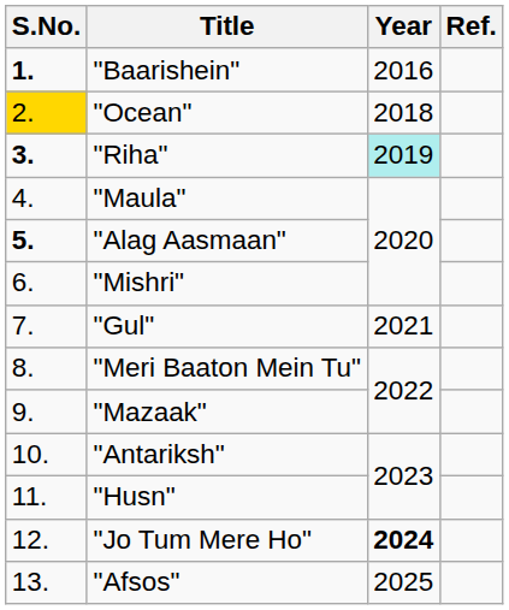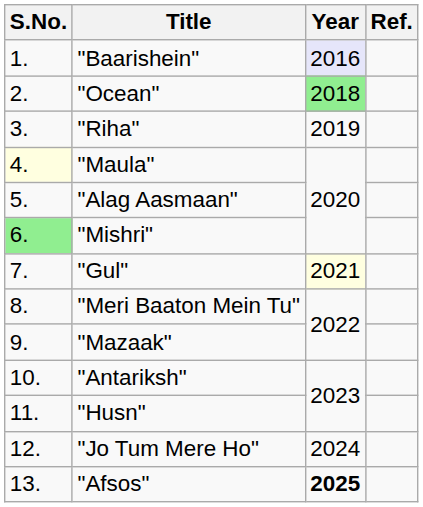"Baarishein" | S.No.: bold -> normal
"Baarishein" | Year: no background -> lavender background
"Ocean" | S.No.: gold background -> no background
"Ocean" | Year: no background -> lightgreen background
"Riha" | S.No.: bold -> normal
"Riha" | Year: paleturquoise background -> no background
"Maula" | S.No.: no background -> lightyellow background
"Alag Aasmaan" | S.No.: bold -> normal
"Mishri" | S.No.: no background -> lightgreen background
"Gul" | Year: no background -> lightyellow background
"Jo Tum Mere Ho" | Year: bold -> normal
"Afsos" | Year: normal -> bold
